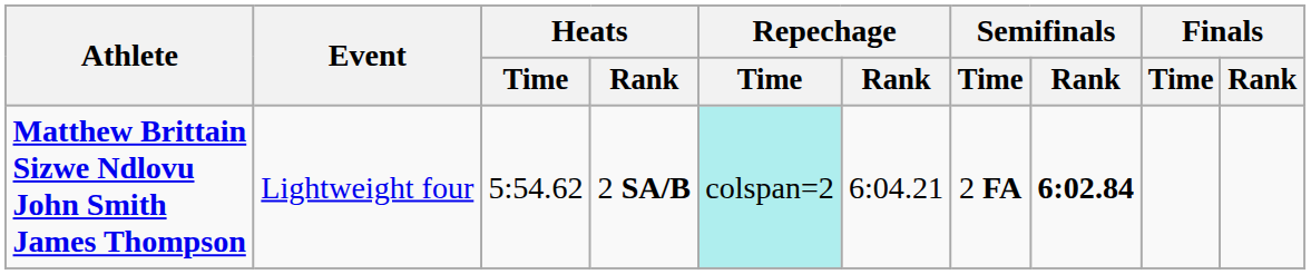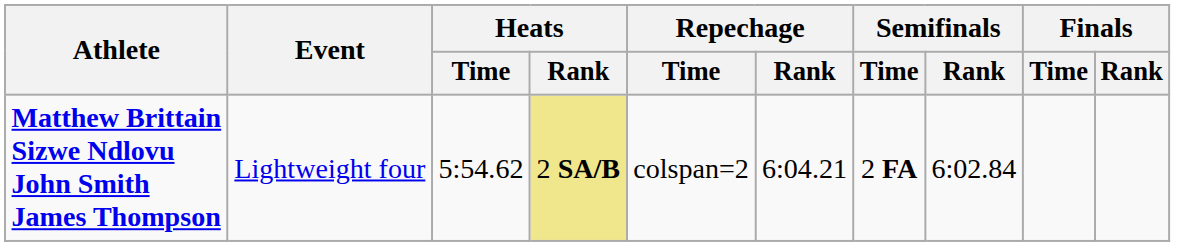Matthew Brittain Sizwe Ndlovu John Smith James Thompson | Heats / Rank: no background -> khaki background
Matthew Brittain Sizwe Ndlovu John Smith James Thompson | Repechage / Time: paleturquoise background -> no background
Matthew Brittain Sizwe Ndlovu John Smith James Thompson | Semifinals / Rank: bold -> normal
